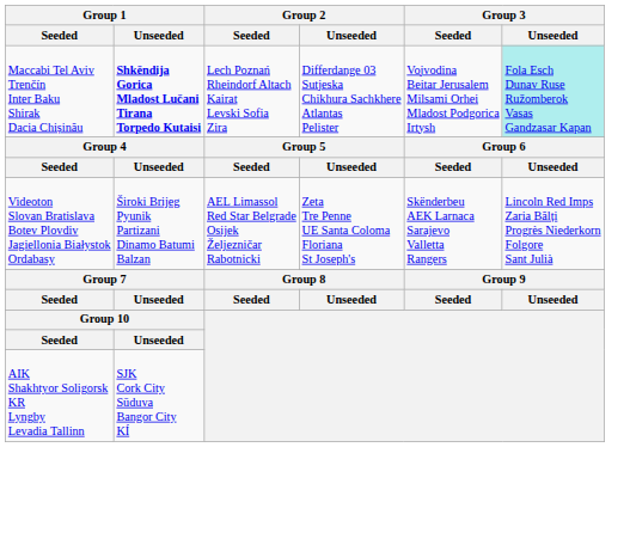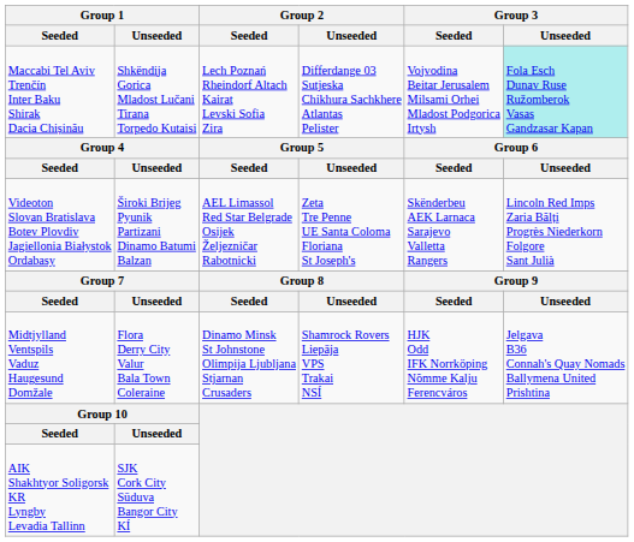Maccabi Tel Aviv Trenčín Inter Baku Shirak Dacia Chișinău | Group 1 / Unseeded: bold -> normal
+ row: Midtjylland Ventspils Vaduz Haugesund Domžale | Flora Derry City Valur Bala Town Coleraine | Dinamo Minsk St Johnstone Olimpija Ljubljana Stjarnan Crusaders | Shamrock Rovers Liepāja VPS Trakai NSÍ | HJK Odd IFK Norrköping Nõmme Kalju Ferencváros | Jelgava B36 Connah's Quay Nomads Ballymena United Prishtina
